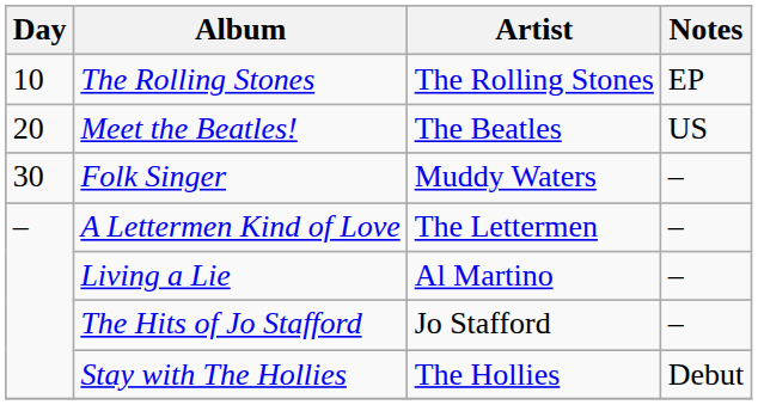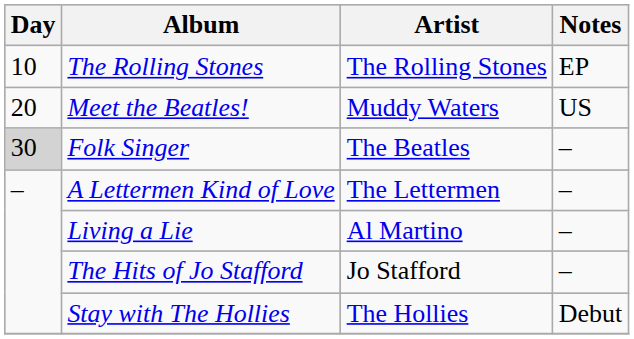Meet the Beatles! | Artist: The Beatles -> Muddy Waters
Folk Singer | Day: no background -> lightgrey background
Folk Singer | Artist: Muddy Waters -> The Beatles
